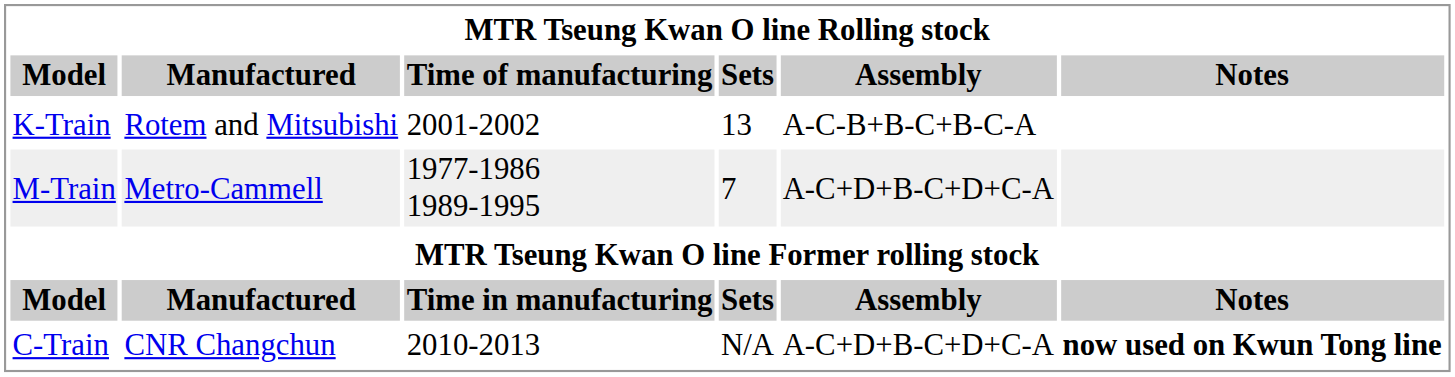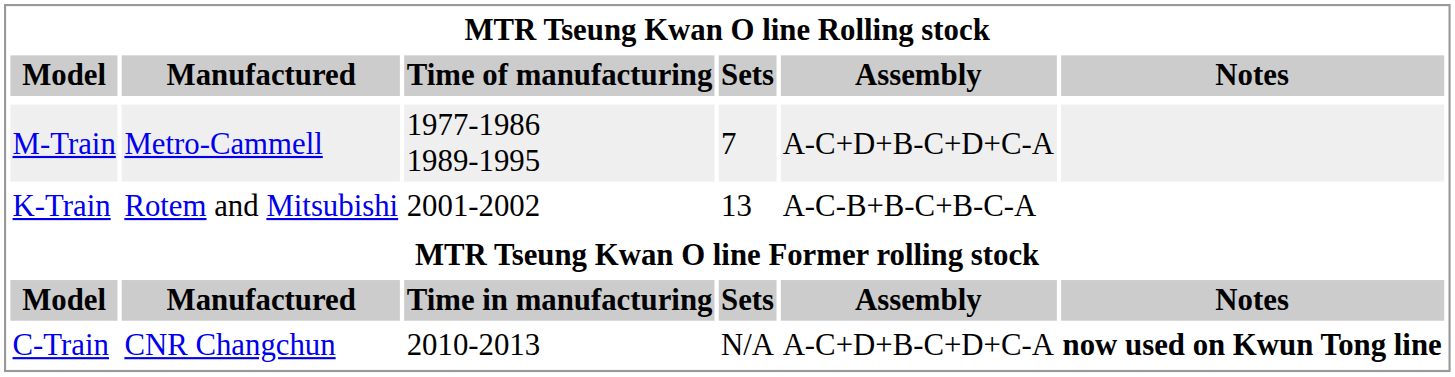rows swapped: M-Train <-> K-Train
